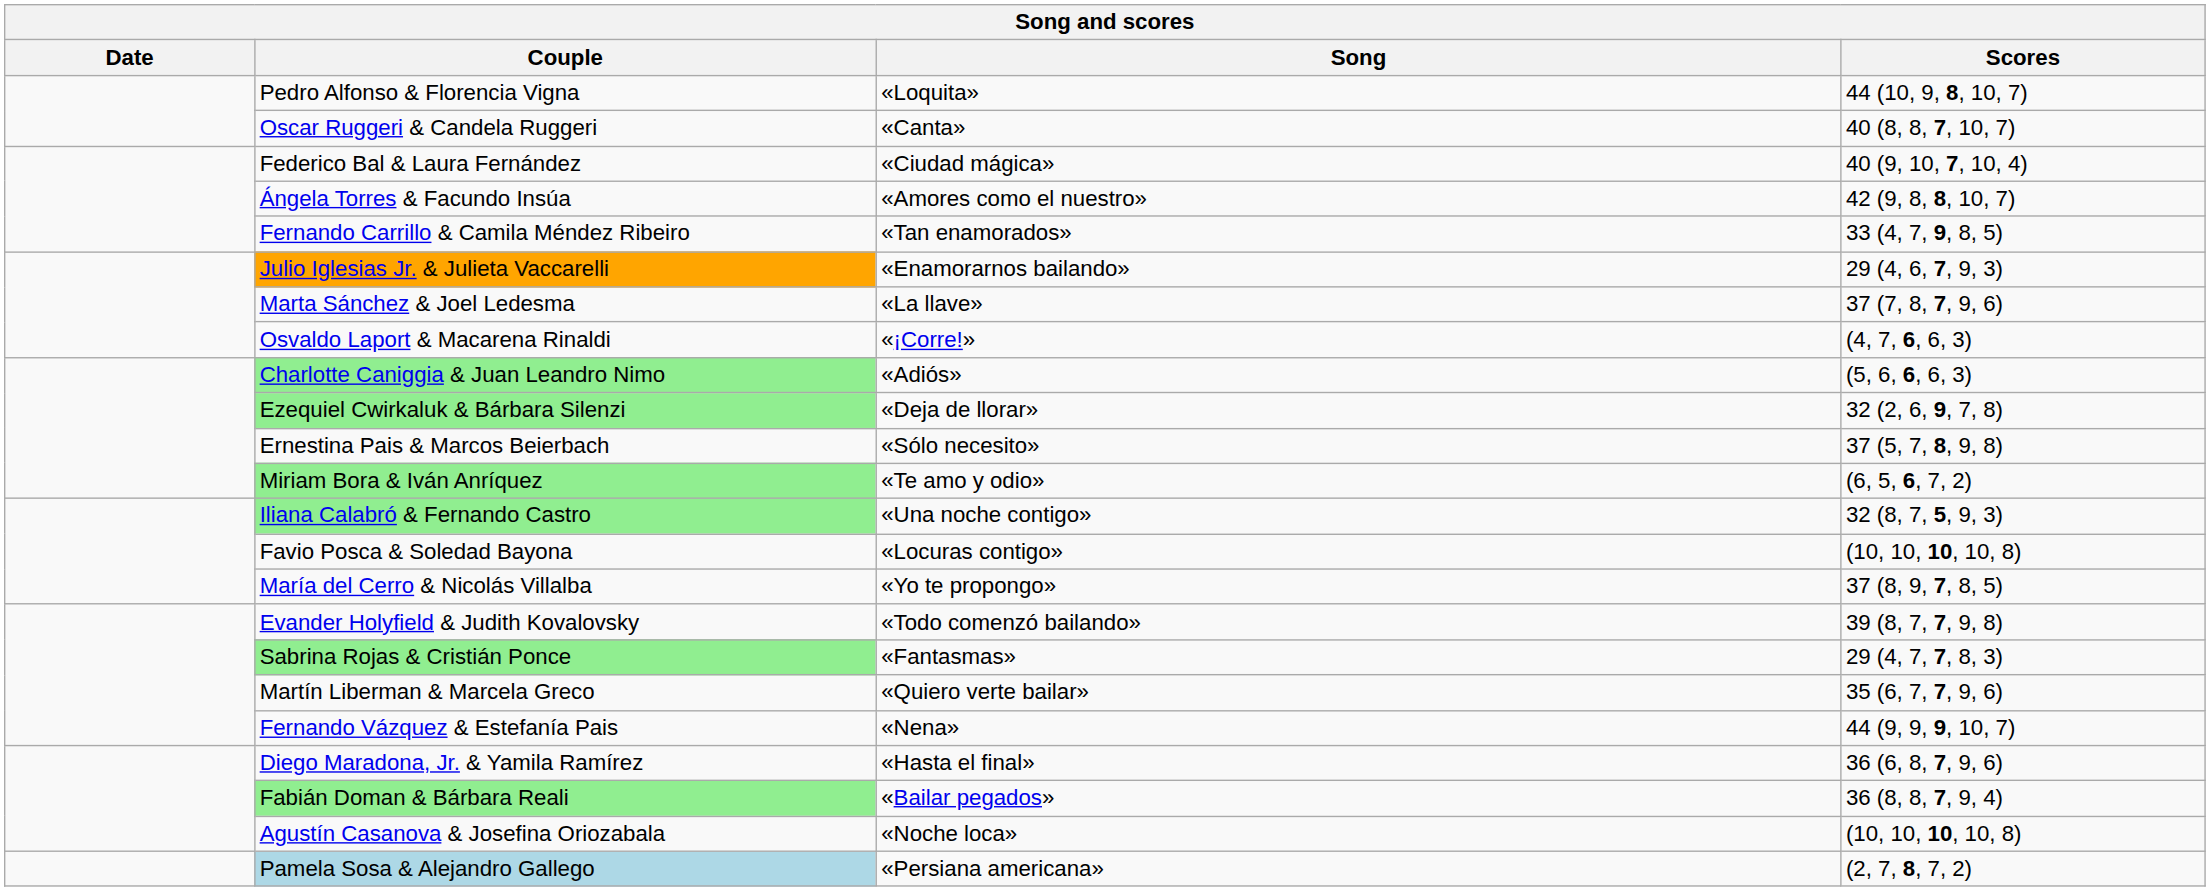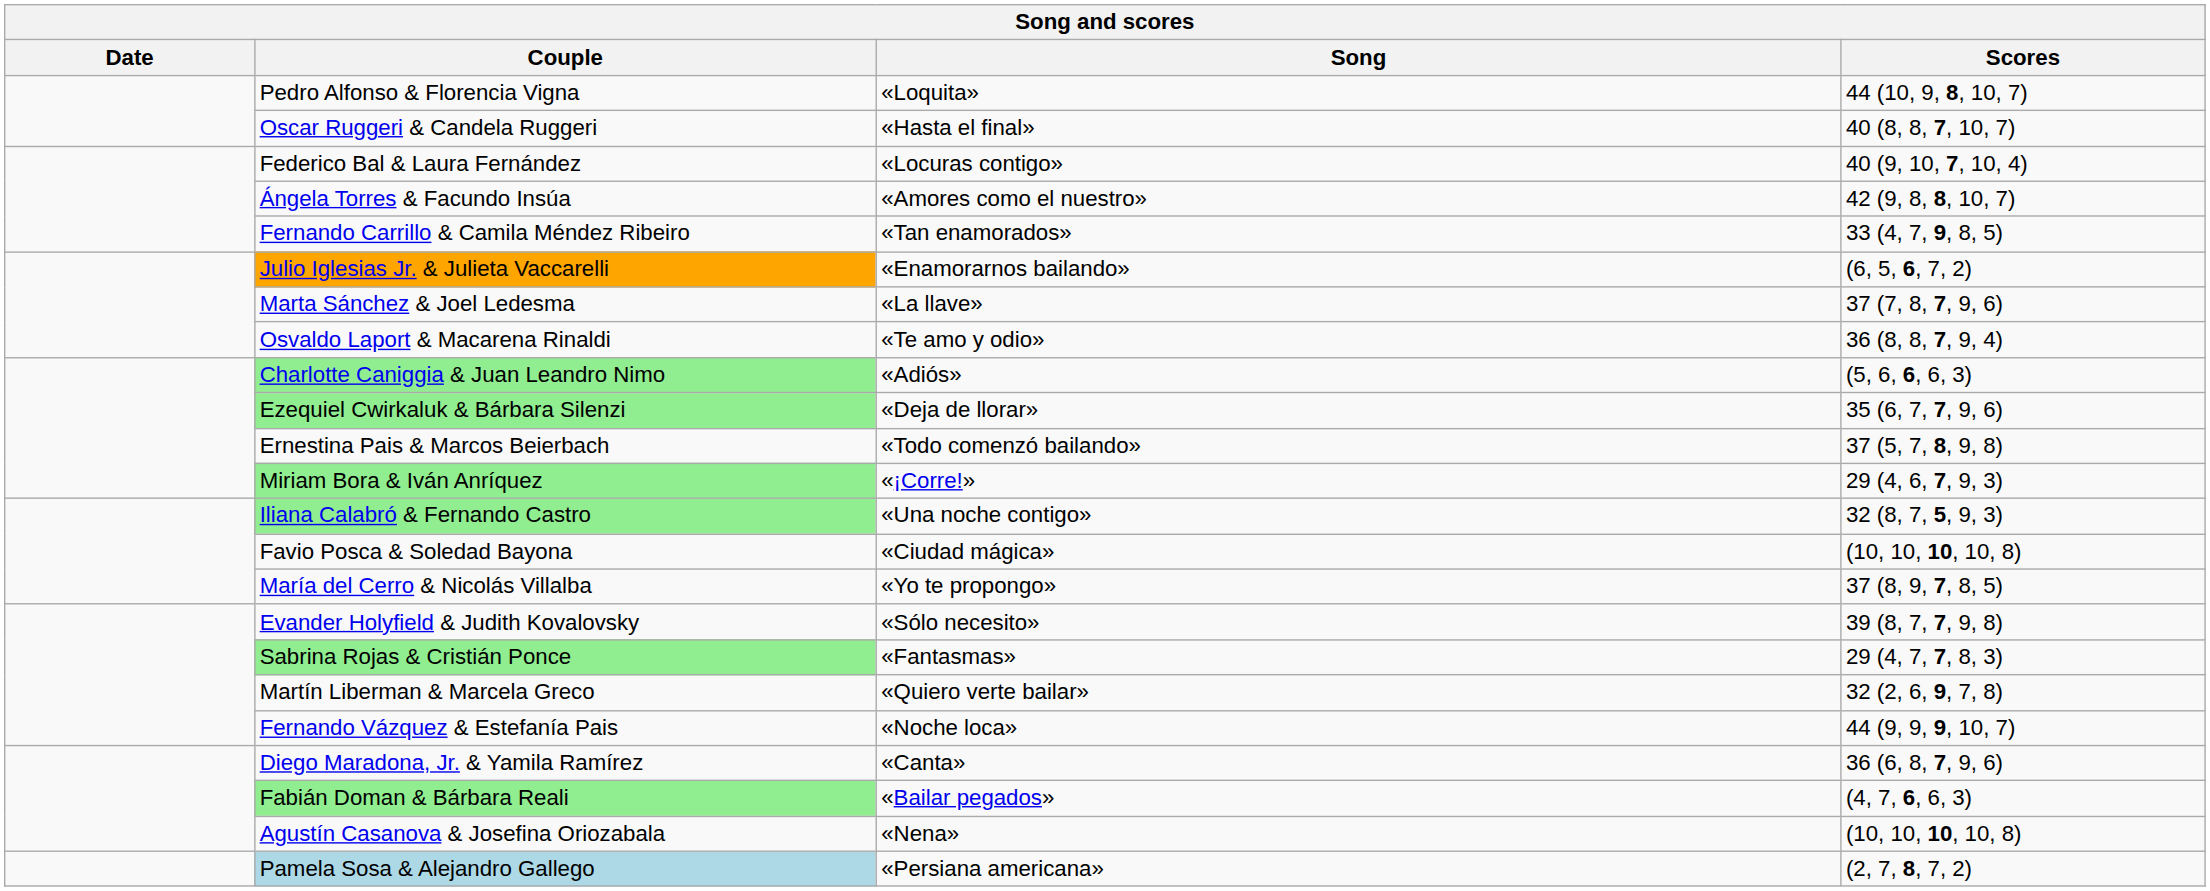Oscar Ruggeri & Candela Ruggeri | Song: «Canta» -> «Hasta el final»
Federico Bal & Laura Fernández | Song: «Ciudad mágica» -> «Locuras contigo»
Julio Iglesias Jr. & Julieta Vaccarelli | Scores: 29 (4, 6, 7, 9, 3) -> (6, 5, 6, 7, 2)
Osvaldo Laport & Macarena Rinaldi | Song: «¡Corre!» -> «Te amo y odio»
Osvaldo Laport & Macarena Rinaldi | Scores: (4, 7, 6, 6, 3) -> 36 (8, 8, 7, 9, 4)
Ezequiel Cwirkaluk & Bárbara Silenzi | Scores: 32 (2, 6, 9, 7, 8) -> 35 (6, 7, 7, 9, 6)
Ernestina Pais & Marcos Beierbach | Song: «Sólo necesito» -> «Todo comenzó bailando»
Miriam Bora & Iván Anríquez | Song: «Te amo y odio» -> «¡Corre!»
Miriam Bora & Iván Anríquez | Scores: (6, 5, 6, 7, 2) -> 29 (4, 6, 7, 9, 3)
Favio Posca & Soledad Bayona | Song: «Locuras contigo» -> «Ciudad mágica»
Evander Holyfield & Judith Kovalovsky | Song: «Todo comenzó bailando» -> «Sólo necesito»
Martín Liberman & Marcela Greco | Scores: 35 (6, 7, 7, 9, 6) -> 32 (2, 6, 9, 7, 8)
Fernando Vázquez & Estefanía Pais | Song: «Nena» -> «Noche loca»
Diego Maradona, Jr. & Yamila Ramírez | Song: «Hasta el final» -> «Canta»
Fabián Doman & Bárbara Reali | Scores: 36 (8, 8, 7, 9, 4) -> (4, 7, 6, 6, 3)
Agustín Casanova & Josefina Oriozabala | Song: «Noche loca» -> «Nena»
